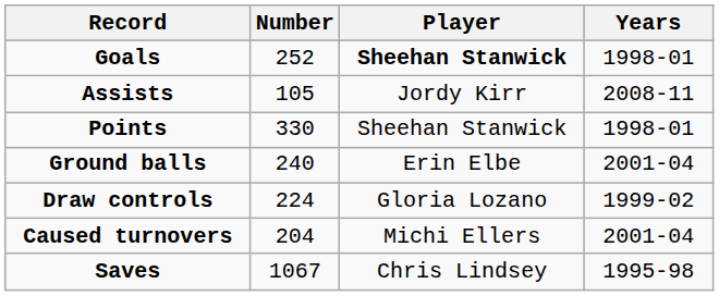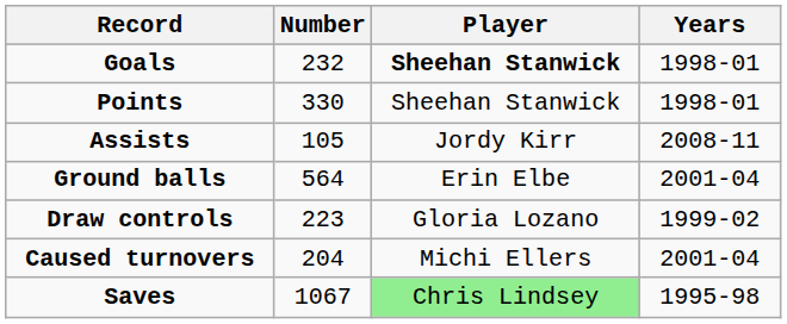Goals | Number: 252 -> 232
rows swapped: Assists <-> Points
Ground balls | Number: 240 -> 564
Draw controls | Number: 224 -> 223
Saves | Player: no background -> lightgreen background
